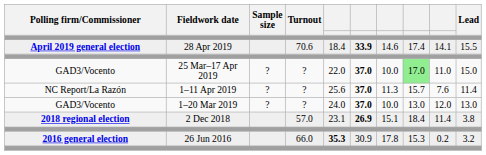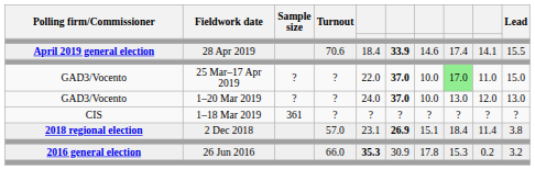- row: NC Report/La Razón | 1–11 Apr 2019 | ? | ? | 25.6 | 37.0 | 11.3 | 15.7 | 7.6 | 11.4
+ row: CIS | 1–18 Mar 2019 | 361 | ? | ? | ? | ? | ? | ? | ?
